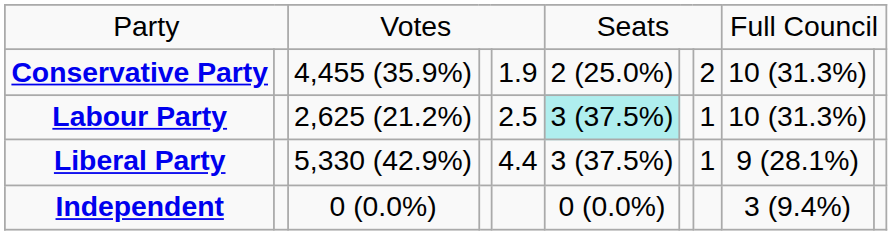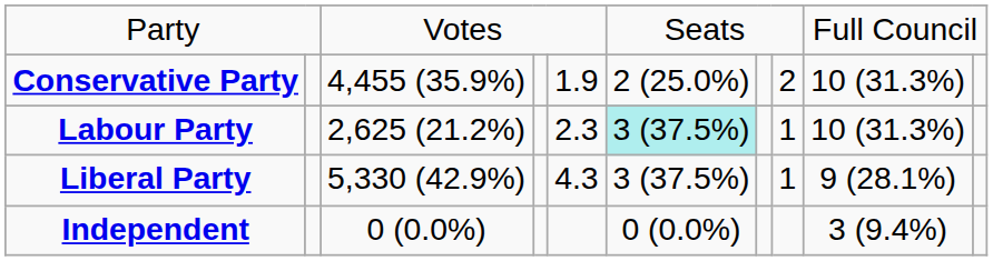Labour Party | column 5: 2.5 -> 2.3
Liberal Party | column 5: 4.4 -> 4.3
